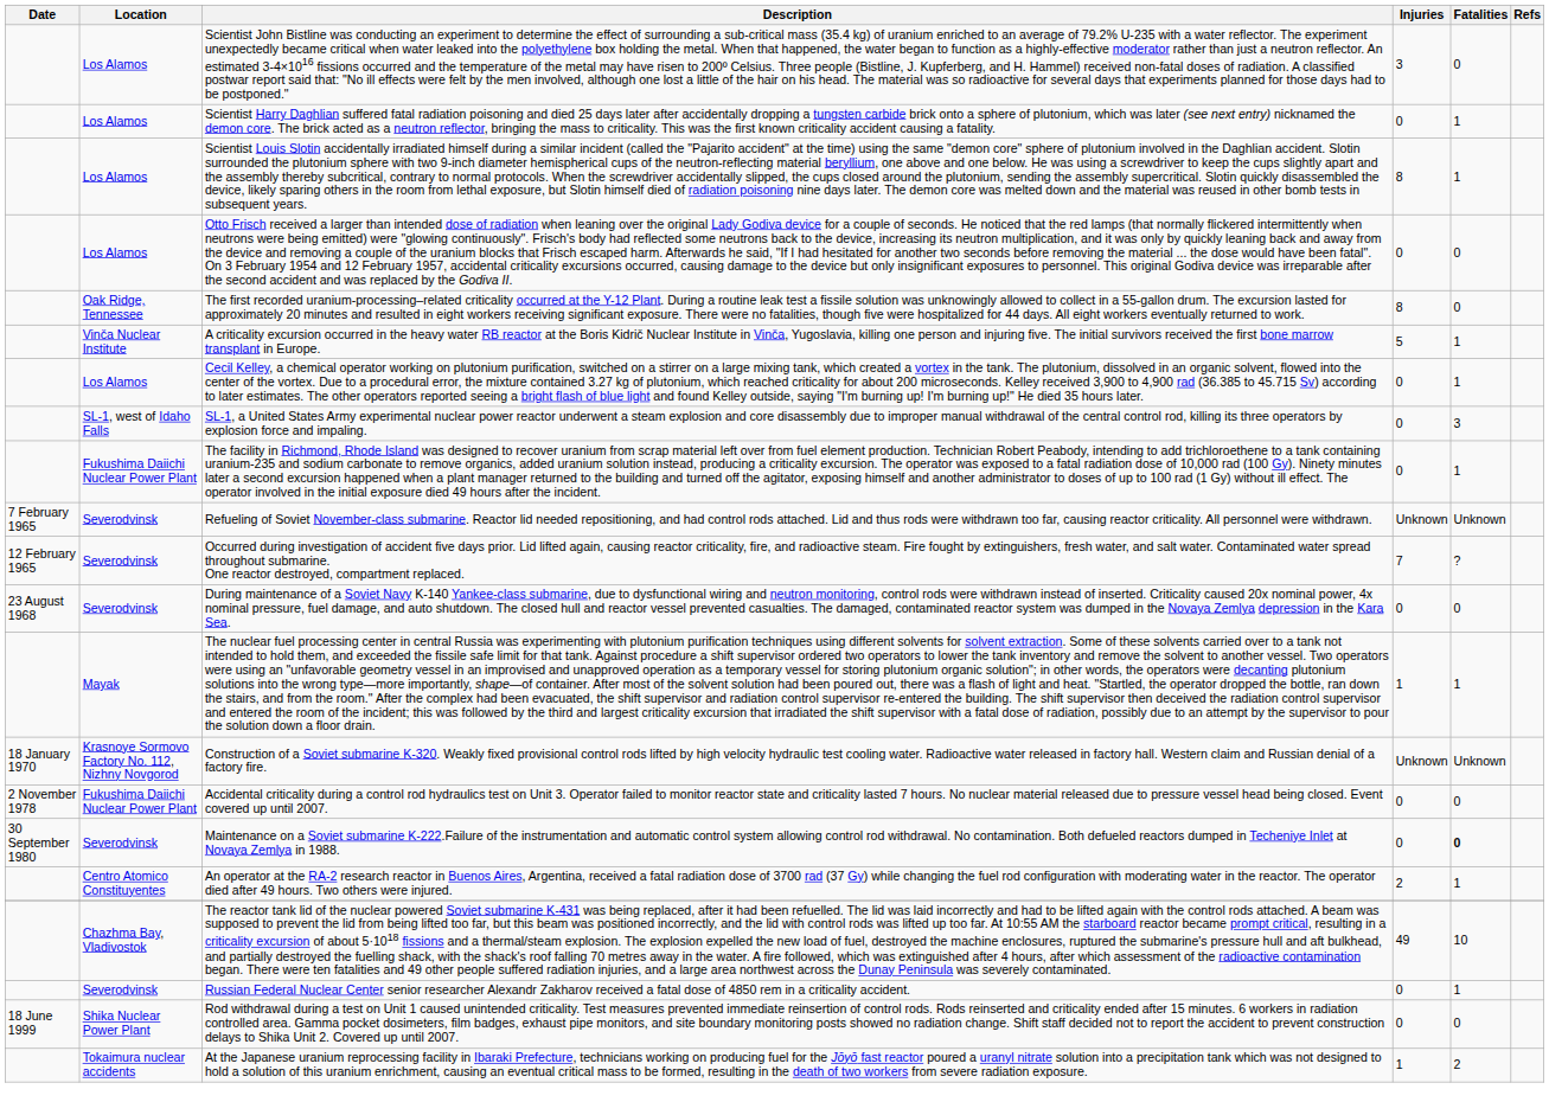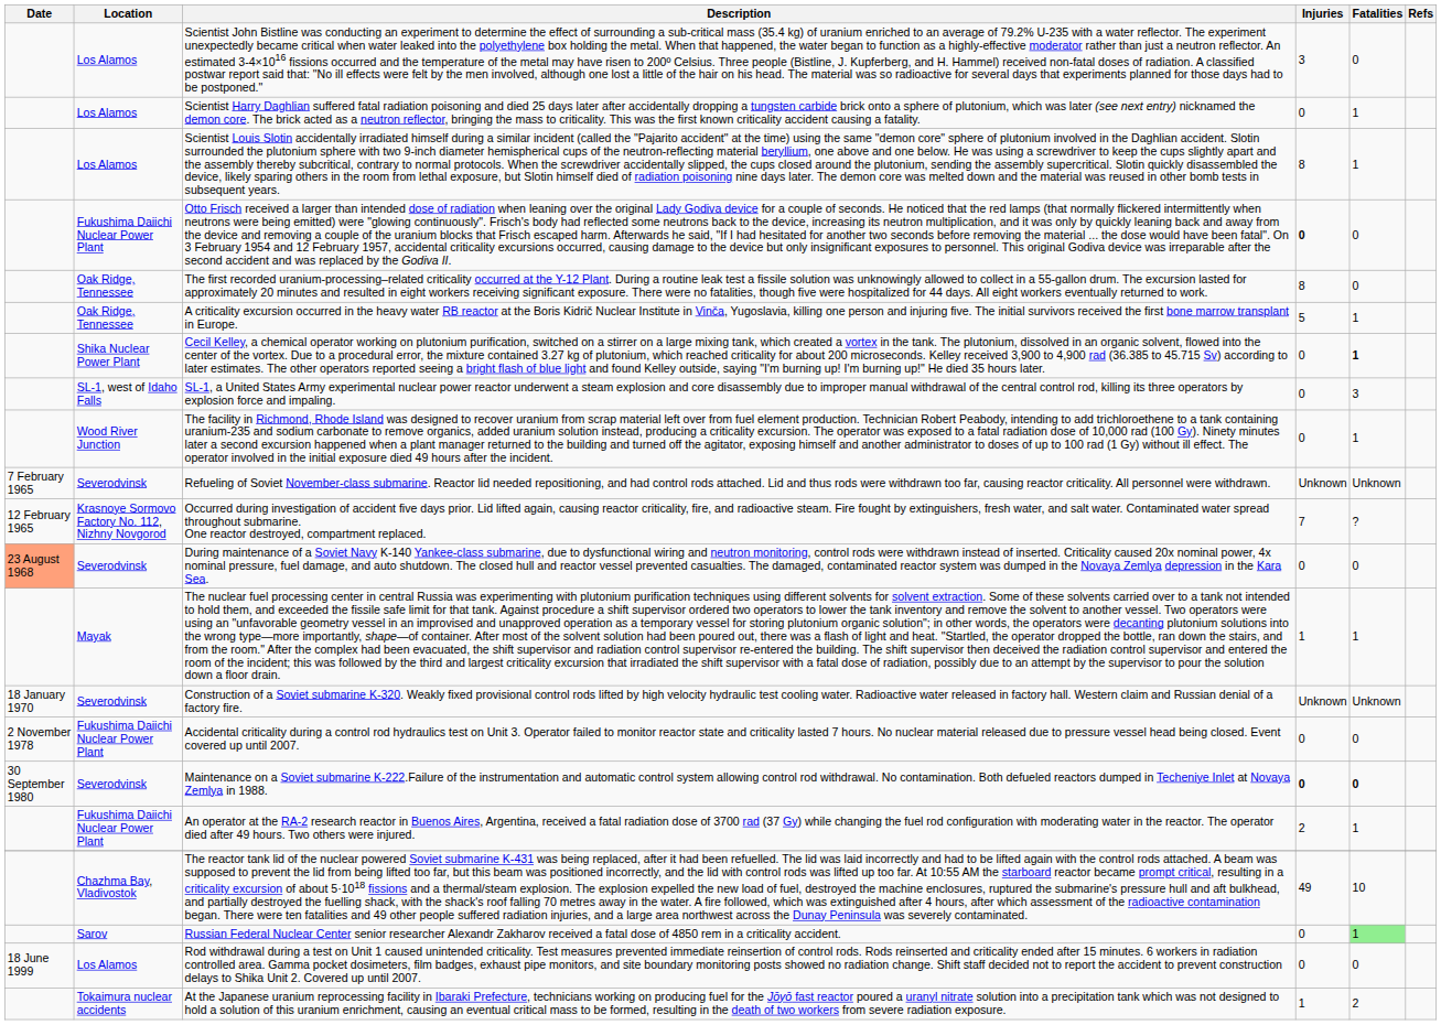row 5 | Location: Los Alamos -> Fukushima Daiichi Nuclear Power Plant
row 5 | Injuries: normal -> bold
row 7 | Location: Vinča Nuclear Institute -> Oak Ridge, Tennessee
row 8 | Location: Los Alamos -> Shika Nuclear Power Plant
row 8 | Fatalities: normal -> bold
row 10 | Location: Fukushima Daiichi Nuclear Power Plant -> Wood River Junction
row 12 | Location: Severodvinsk -> Krasnoye Sormovo Factory No. 112, Nizhny Novgorod
row 13 | Date: no background -> lightsalmon background
row 15 | Location: Krasnoye Sormovo Factory No. 112, Nizhny Novgorod -> Severodvinsk
row 17 | Injuries: normal -> bold
row 18 | Location: Centro Atomico Constituyentes -> Fukushima Daiichi Nuclear Power Plant
row 20 | Location: Severodvinsk -> Sarov
row 20 | Fatalities: no background -> lightgreen background
row 21 | Location: Shika Nuclear Power Plant -> Los Alamos
